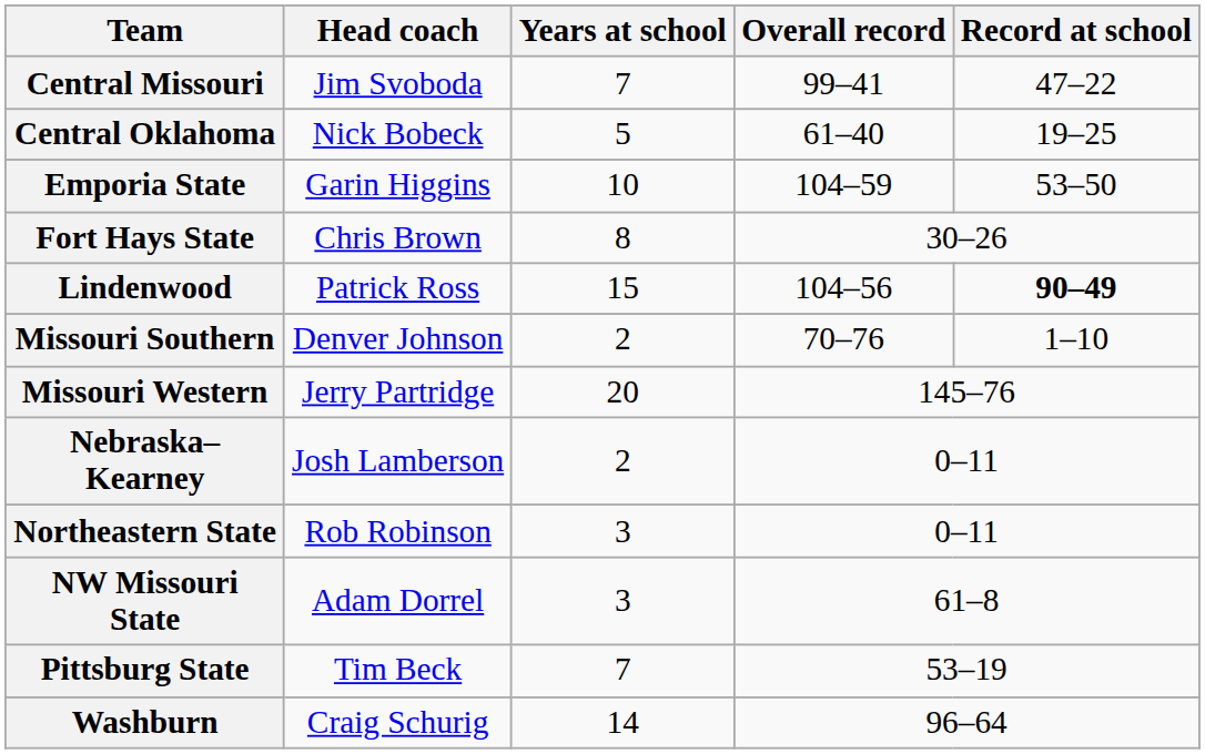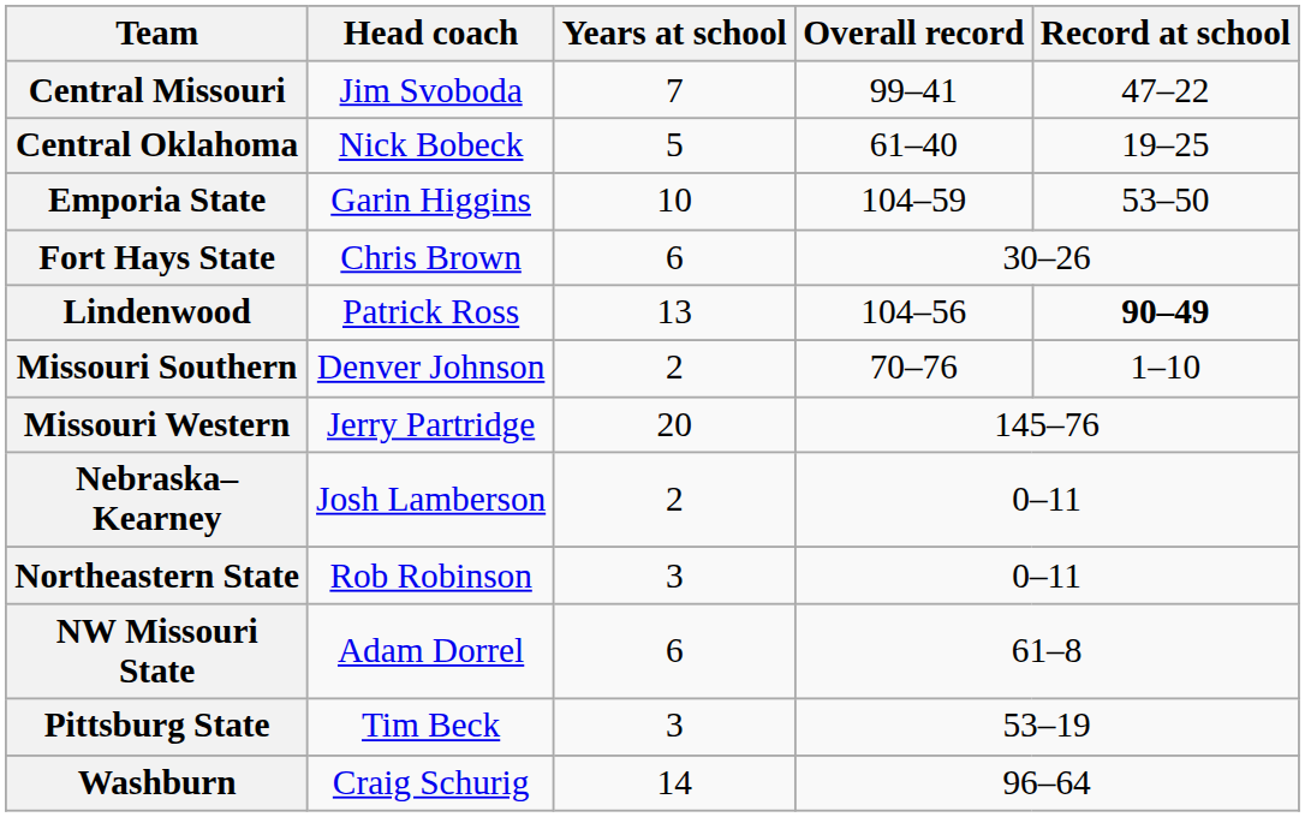Fort Hays State | Years at school: 8 -> 6
Lindenwood | Years at school: 15 -> 13
NW Missouri State | Years at school: 3 -> 6
Pittsburg State | Years at school: 7 -> 3
